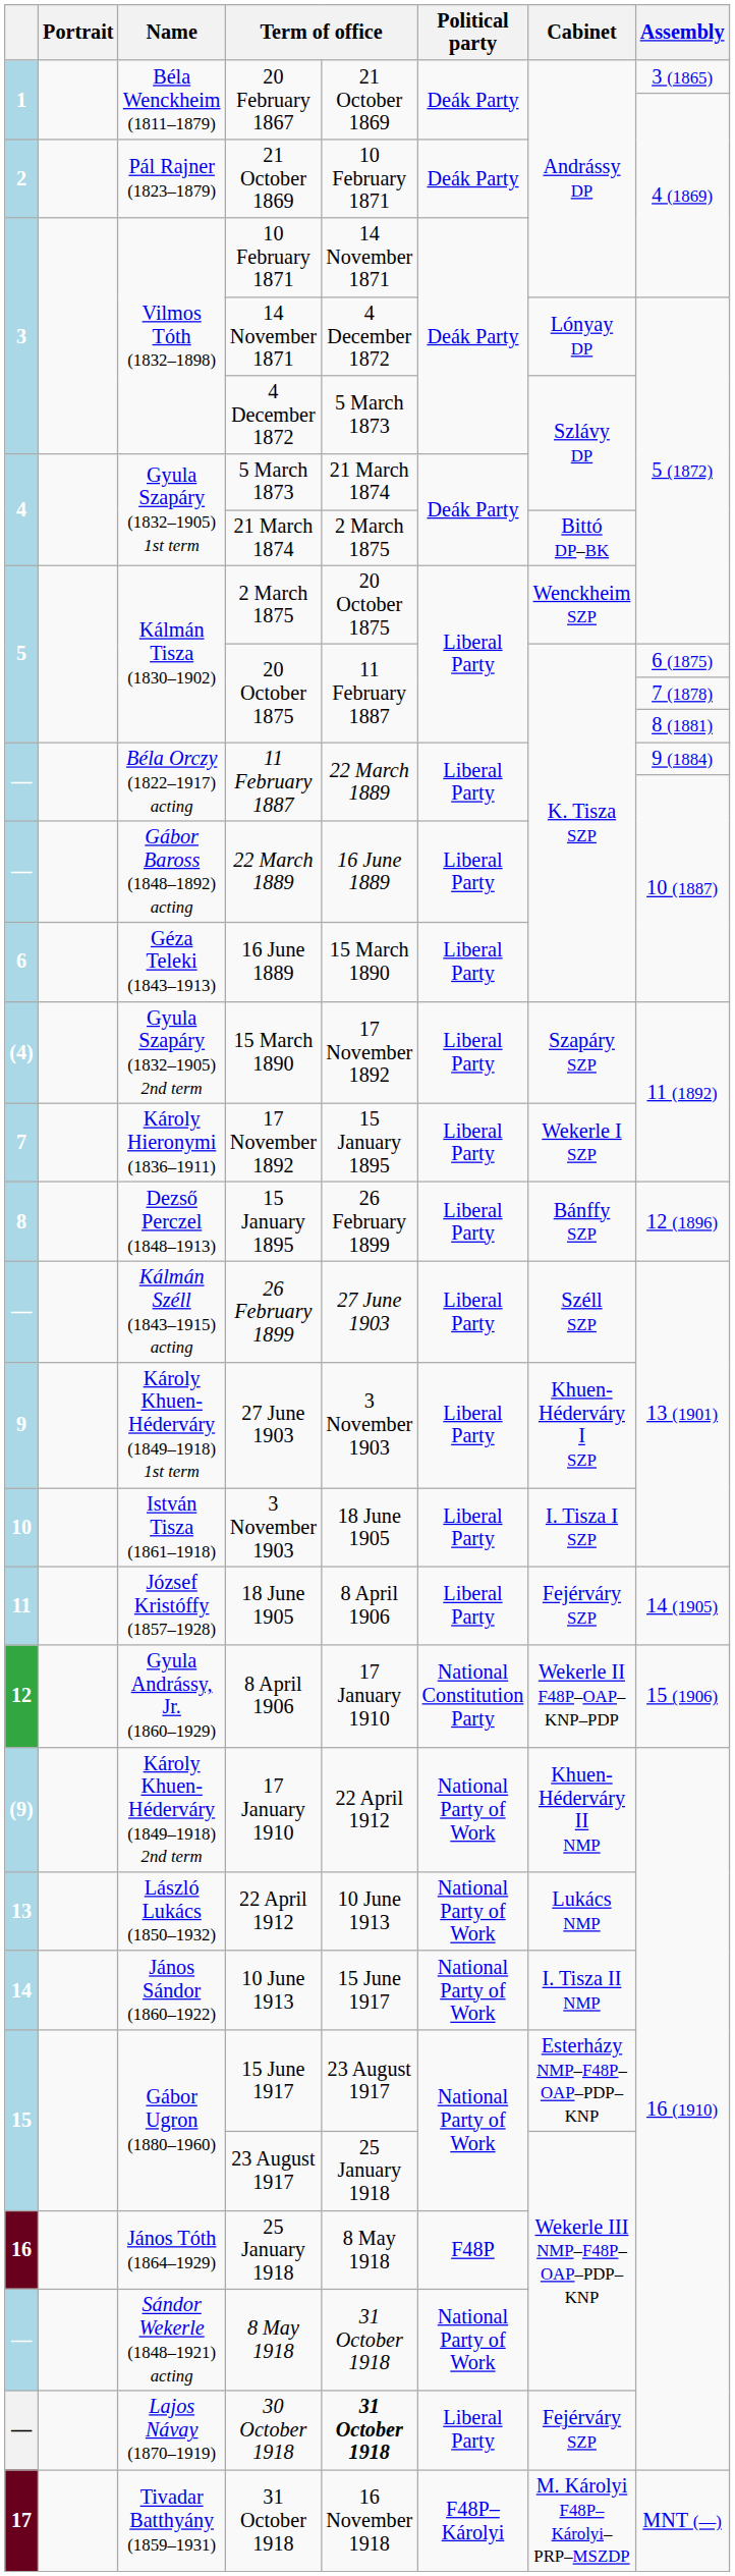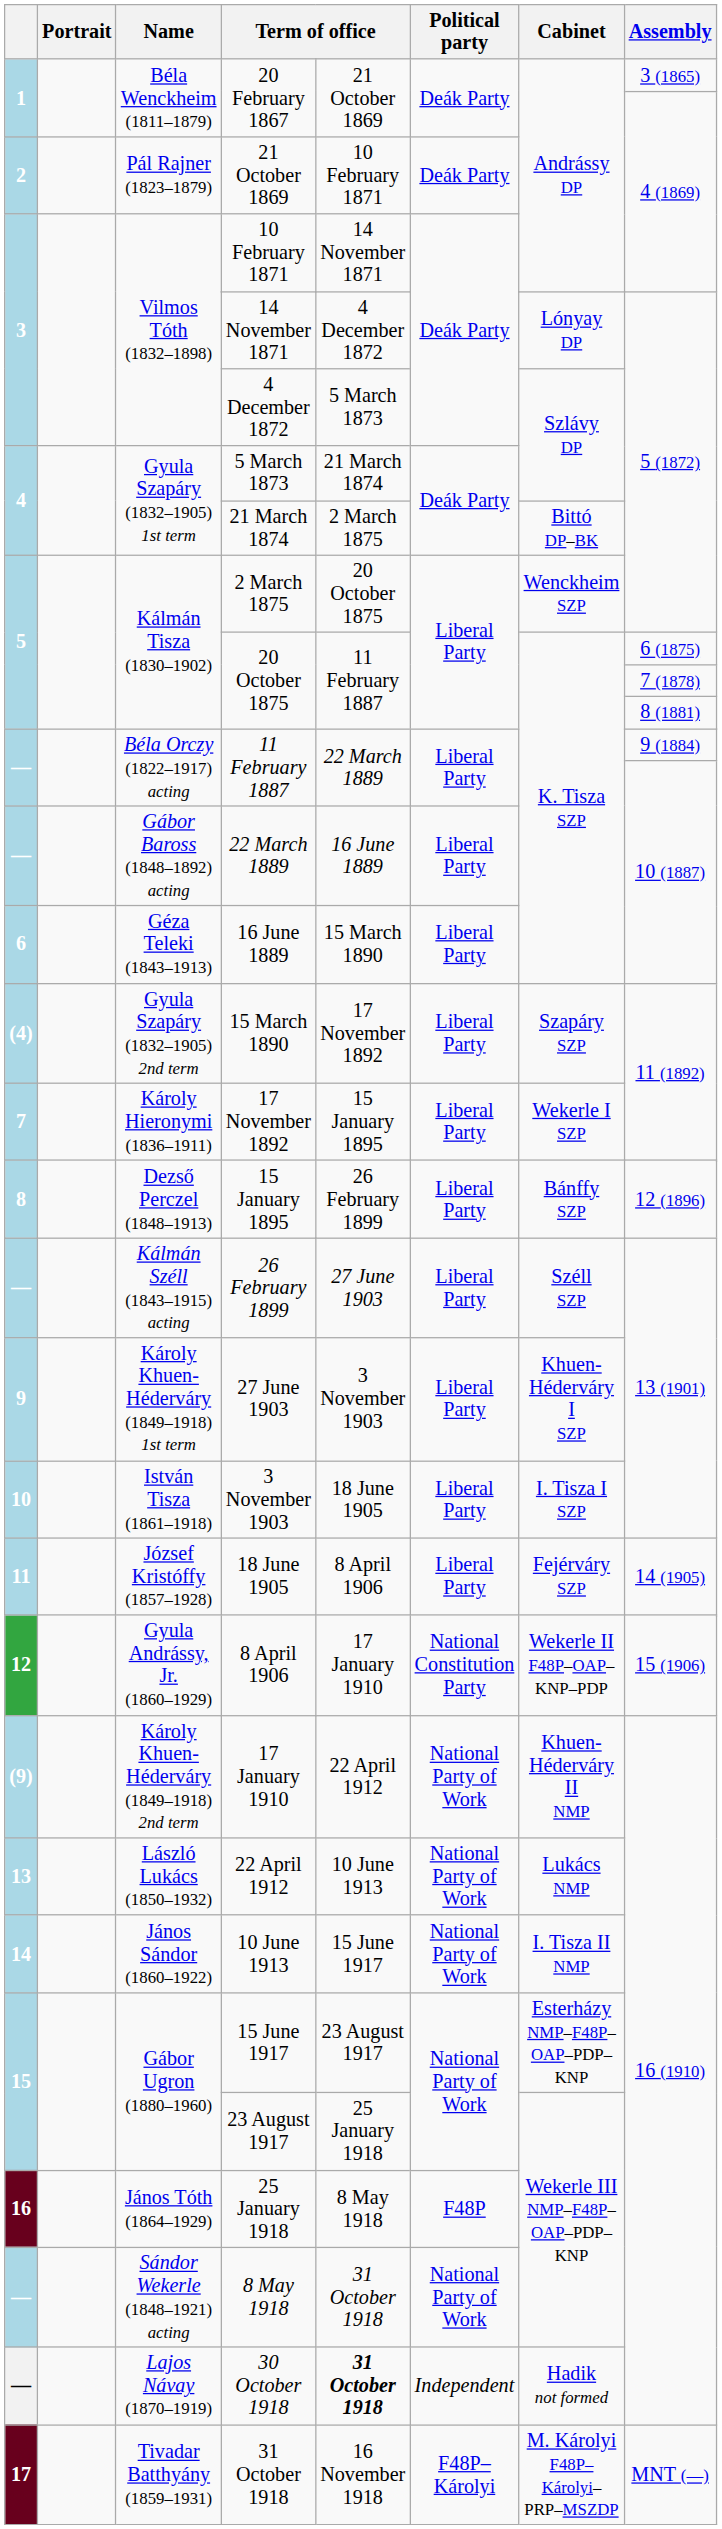30 October 1918 | Political party: Liberal Party -> Independent
30 October 1918 | Cabinet: Fejérváry SZP -> Hadik not formed
